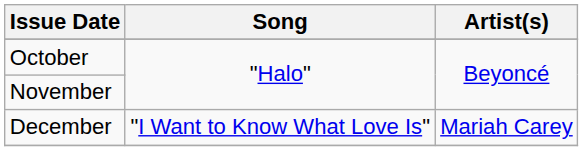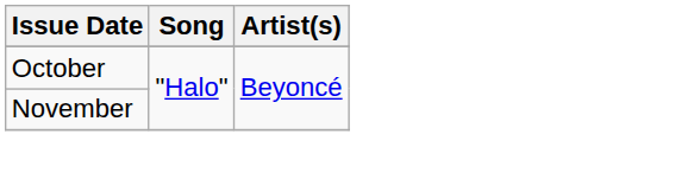- row: December | "I Want to Know What Love Is" | Mariah Carey
